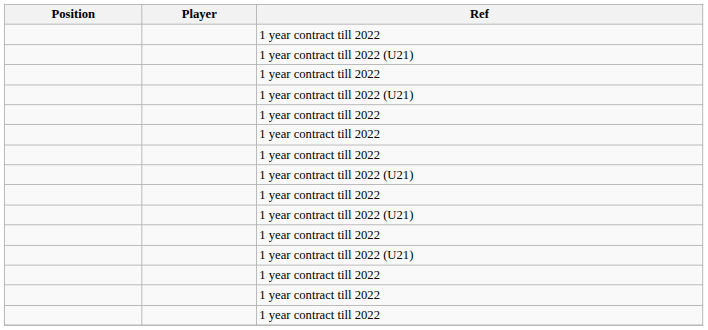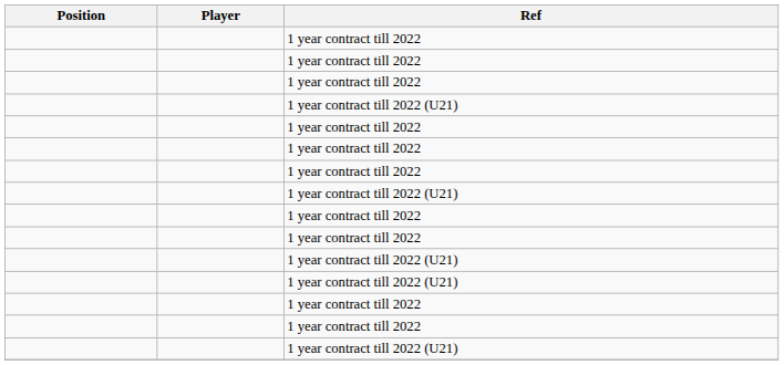row 3 | Ref: 1 year contract till 2022 (U21) -> 1 year contract till 2022
row 11 | Ref: 1 year contract till 2022 (U21) -> 1 year contract till 2022
row 12 | Ref: 1 year contract till 2022 -> 1 year contract till 2022 (U21)
row 16 | Ref: 1 year contract till 2022 -> 1 year contract till 2022 (U21)
